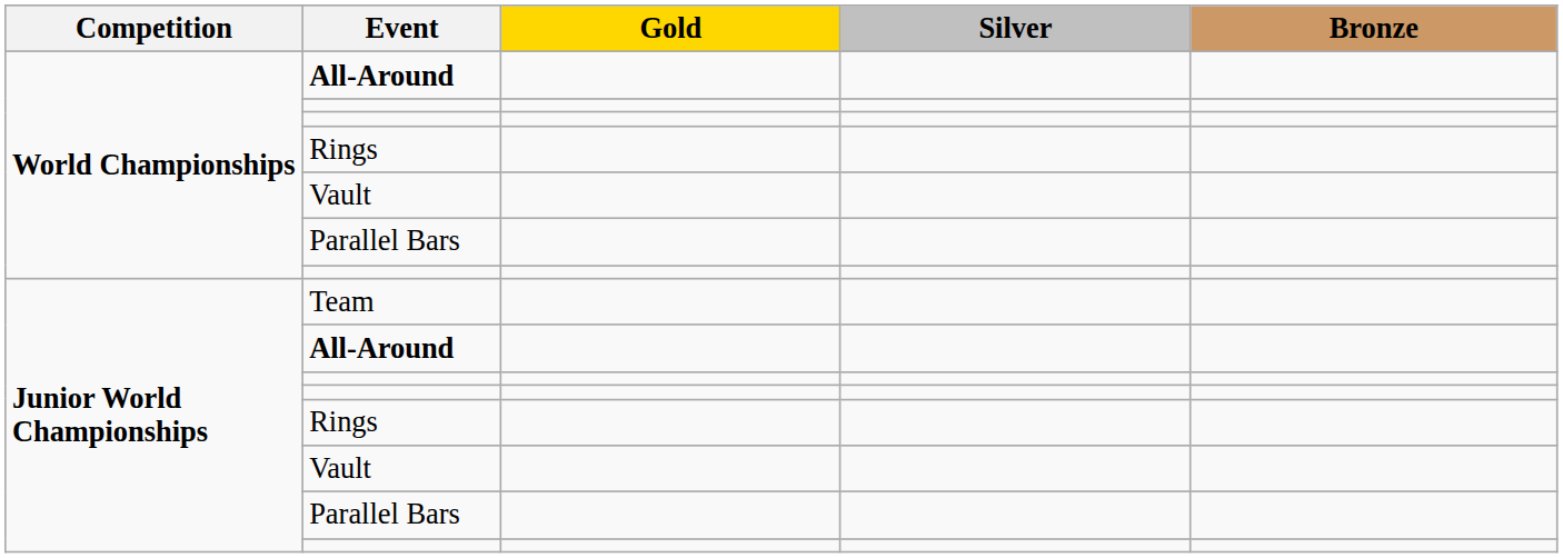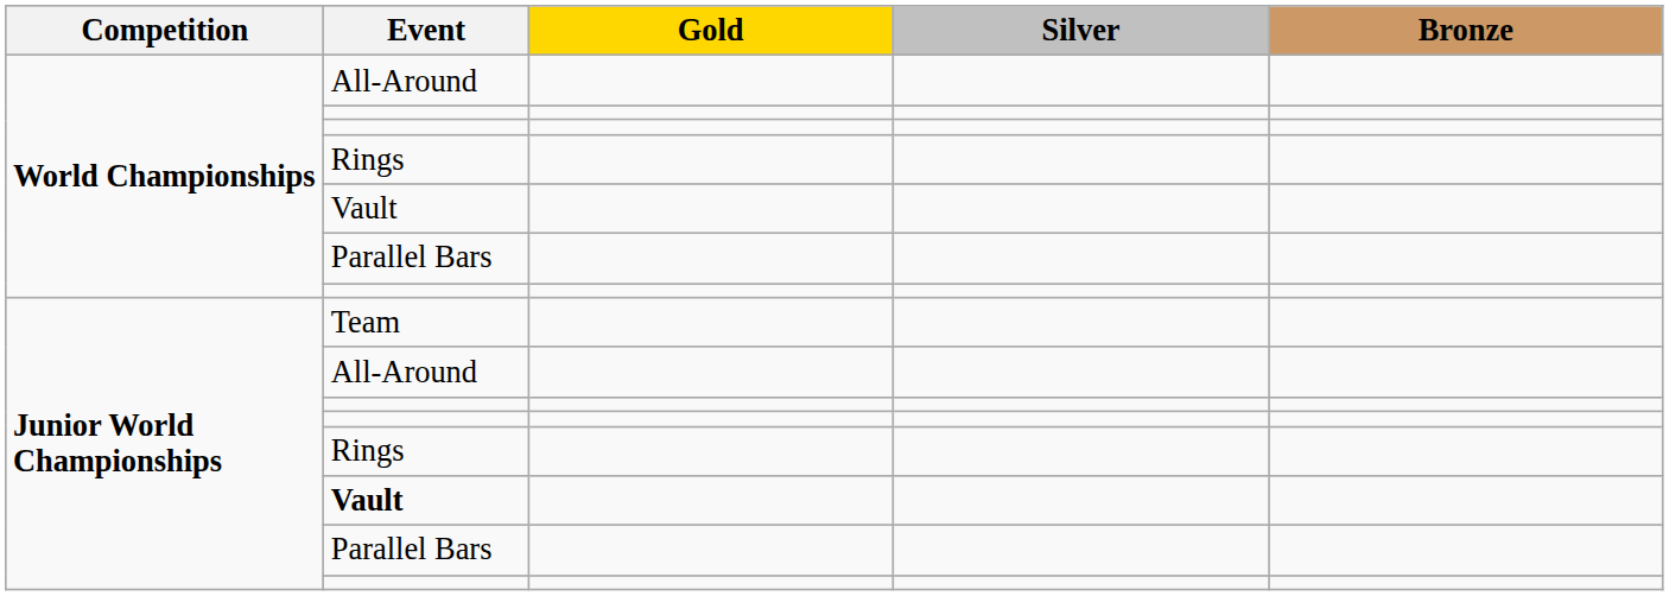World Championships / All-Around | Event: bold -> normal
Junior World Championships / All-Around | Event: bold -> normal
Junior World Championships / Vault | Event: normal -> bold
